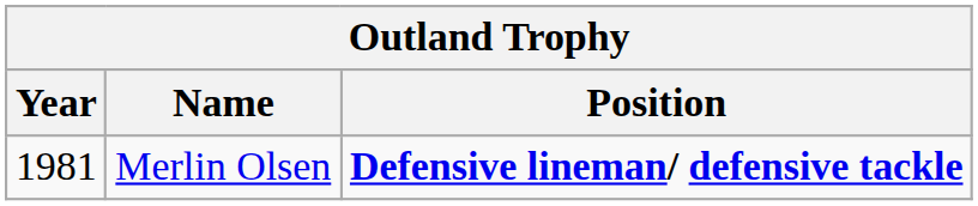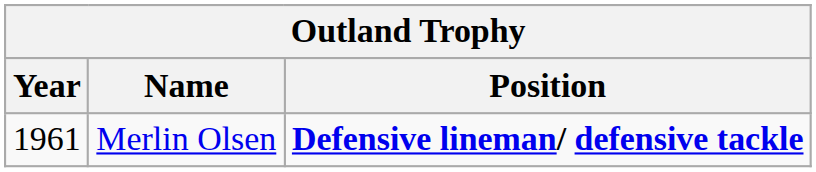Merlin Olsen | Year: 1981 -> 1961
